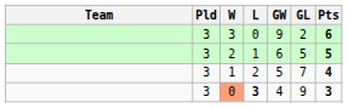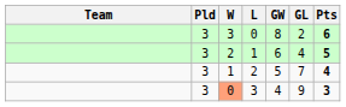row 2 | GW: 9 -> 8
row 3 | GL: 5 -> 4
row 5 | L: bold -> normal
